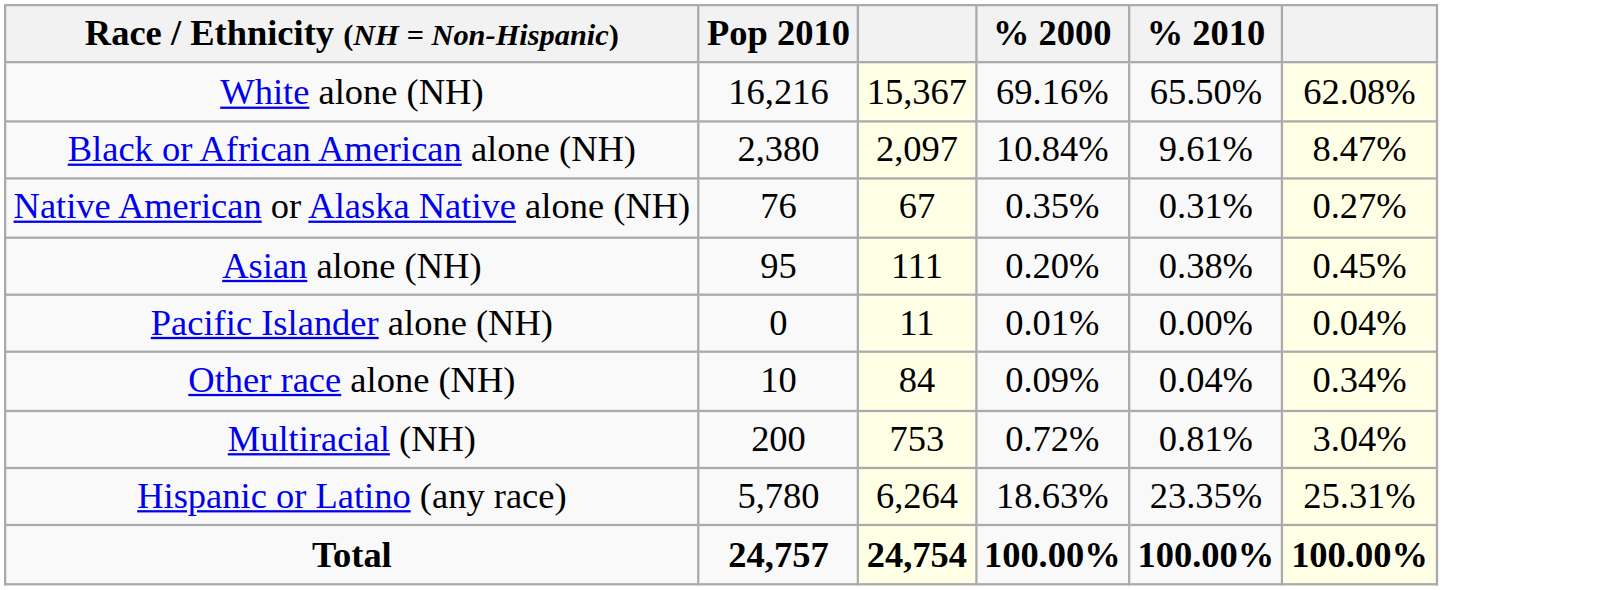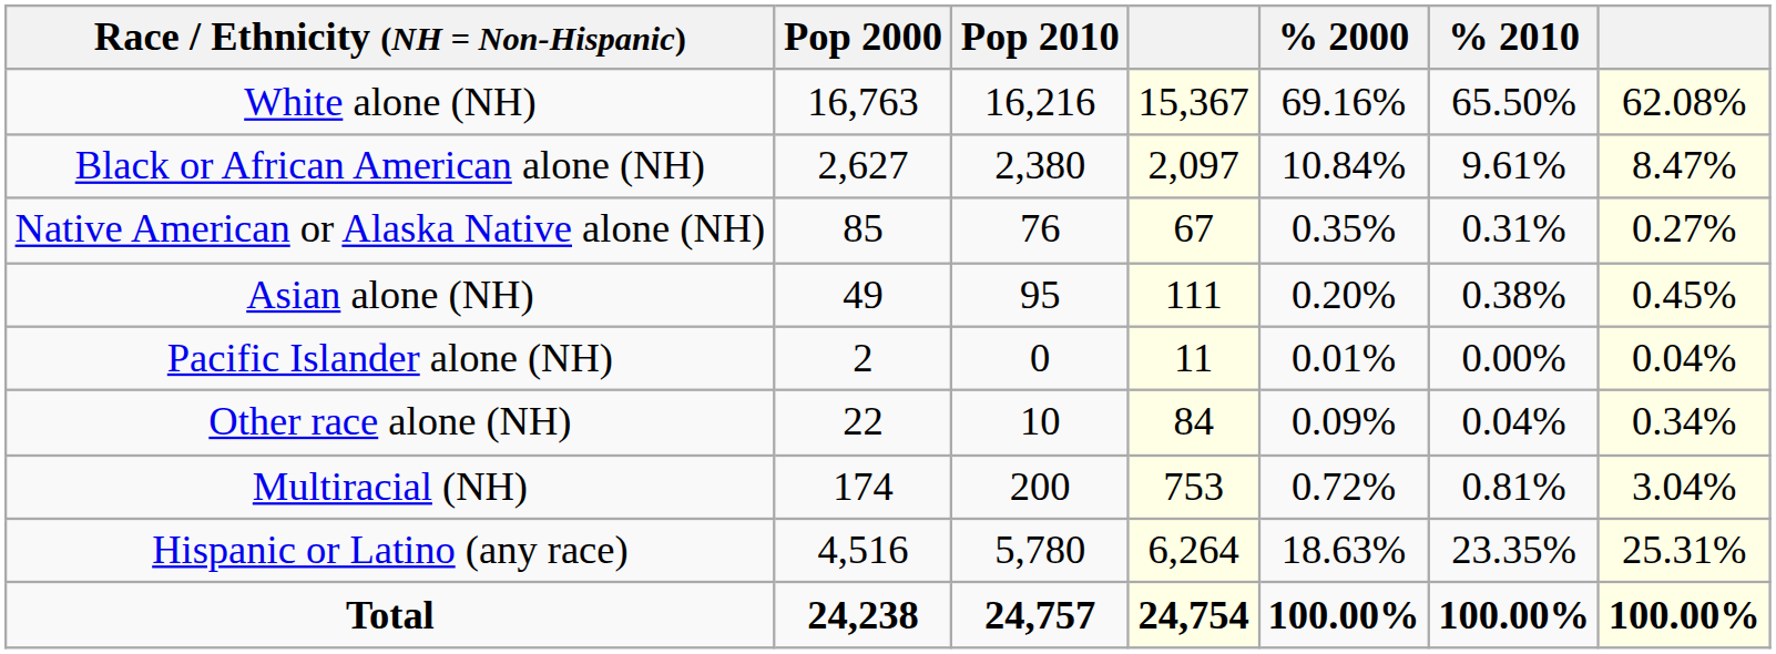+ column: Pop 2000 | 16,763 | 2,627 | 85 | 49 | 2 | 22 | 174 | 4,516 | 24,238
